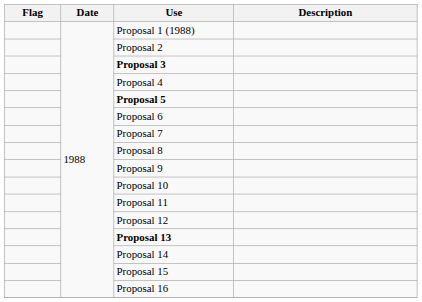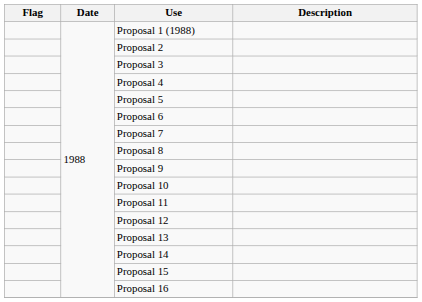Proposal 3 | Use: bold -> normal
Proposal 5 | Use: bold -> normal
Proposal 13 | Use: bold -> normal
